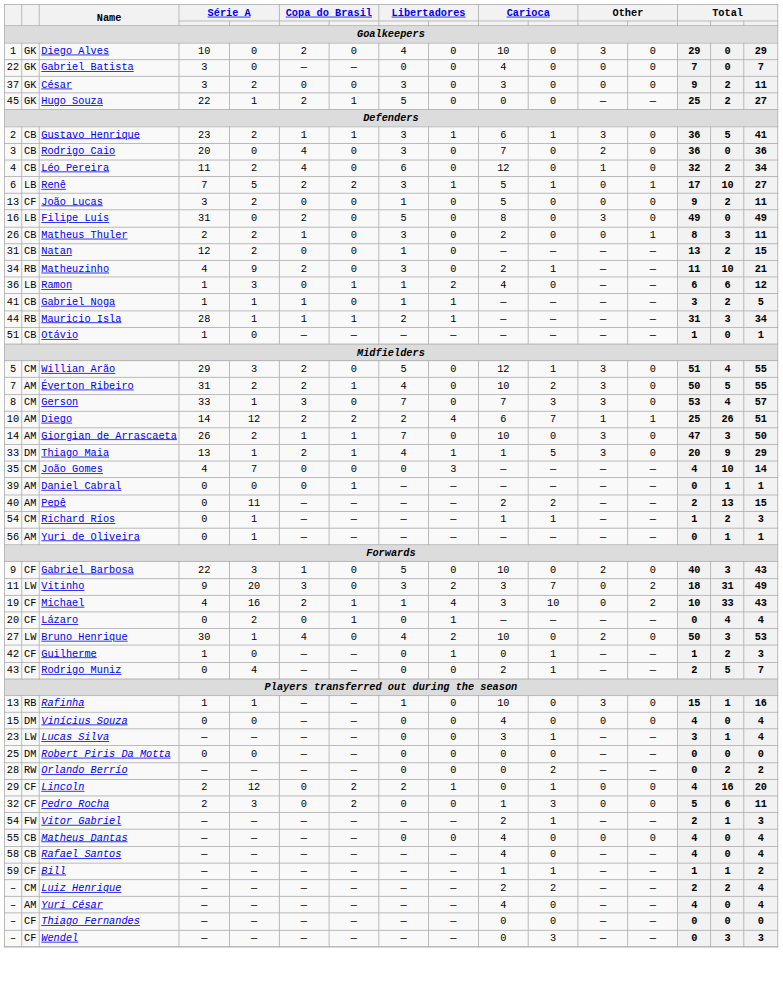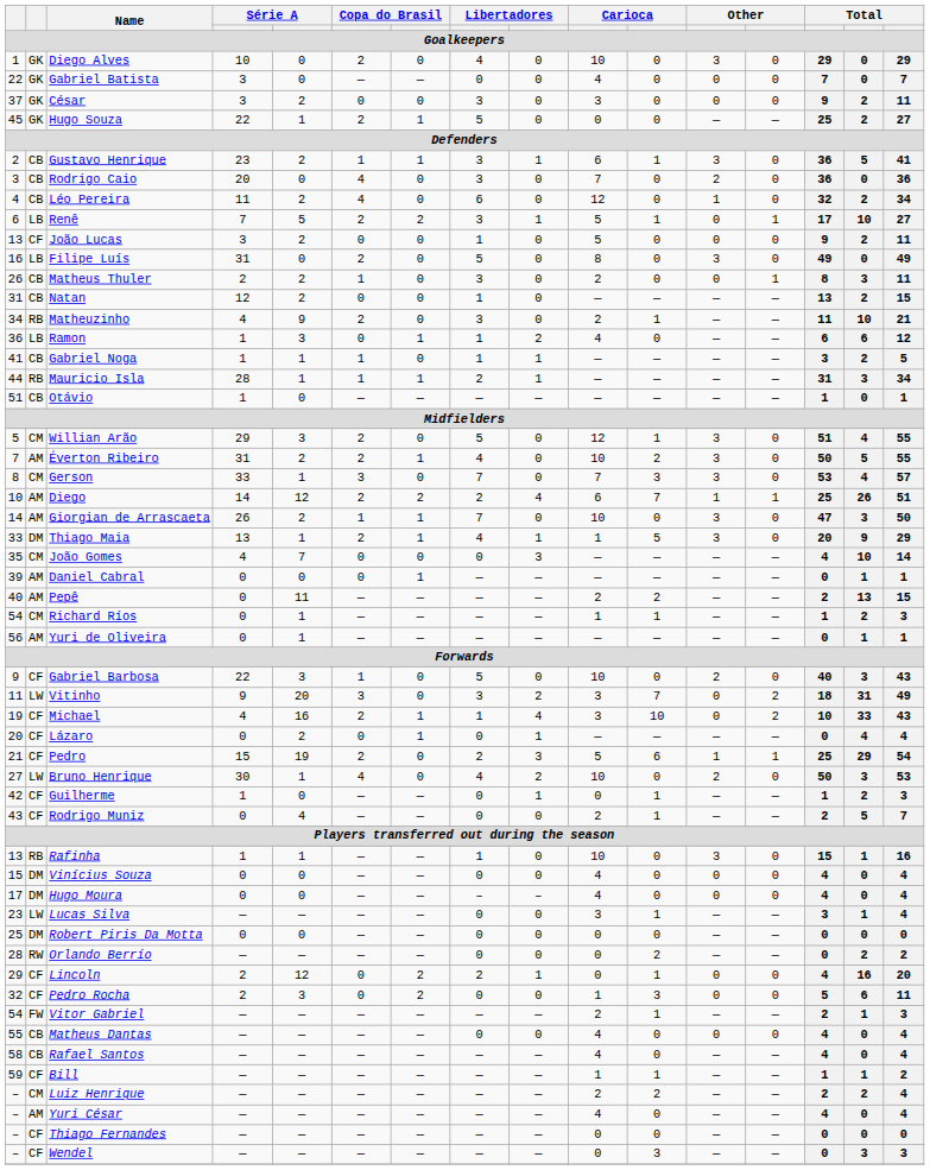+ row: 21 | CF | Pedro | 15 | 19 | 2 | 0 | 2 | 3 | 5 | 6 | 1 | 1 | 25 | 29 | 54
+ row: 17 | DM | Hugo Moura | 0 | 0 | — | — | – | – | 4 | 0 | 0 | 0 | 4 | 0 | 4
